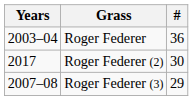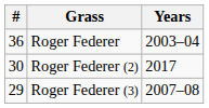columns swapped: # <-> Years
